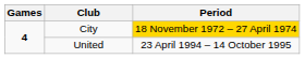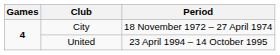City | Period: gold background -> no background
